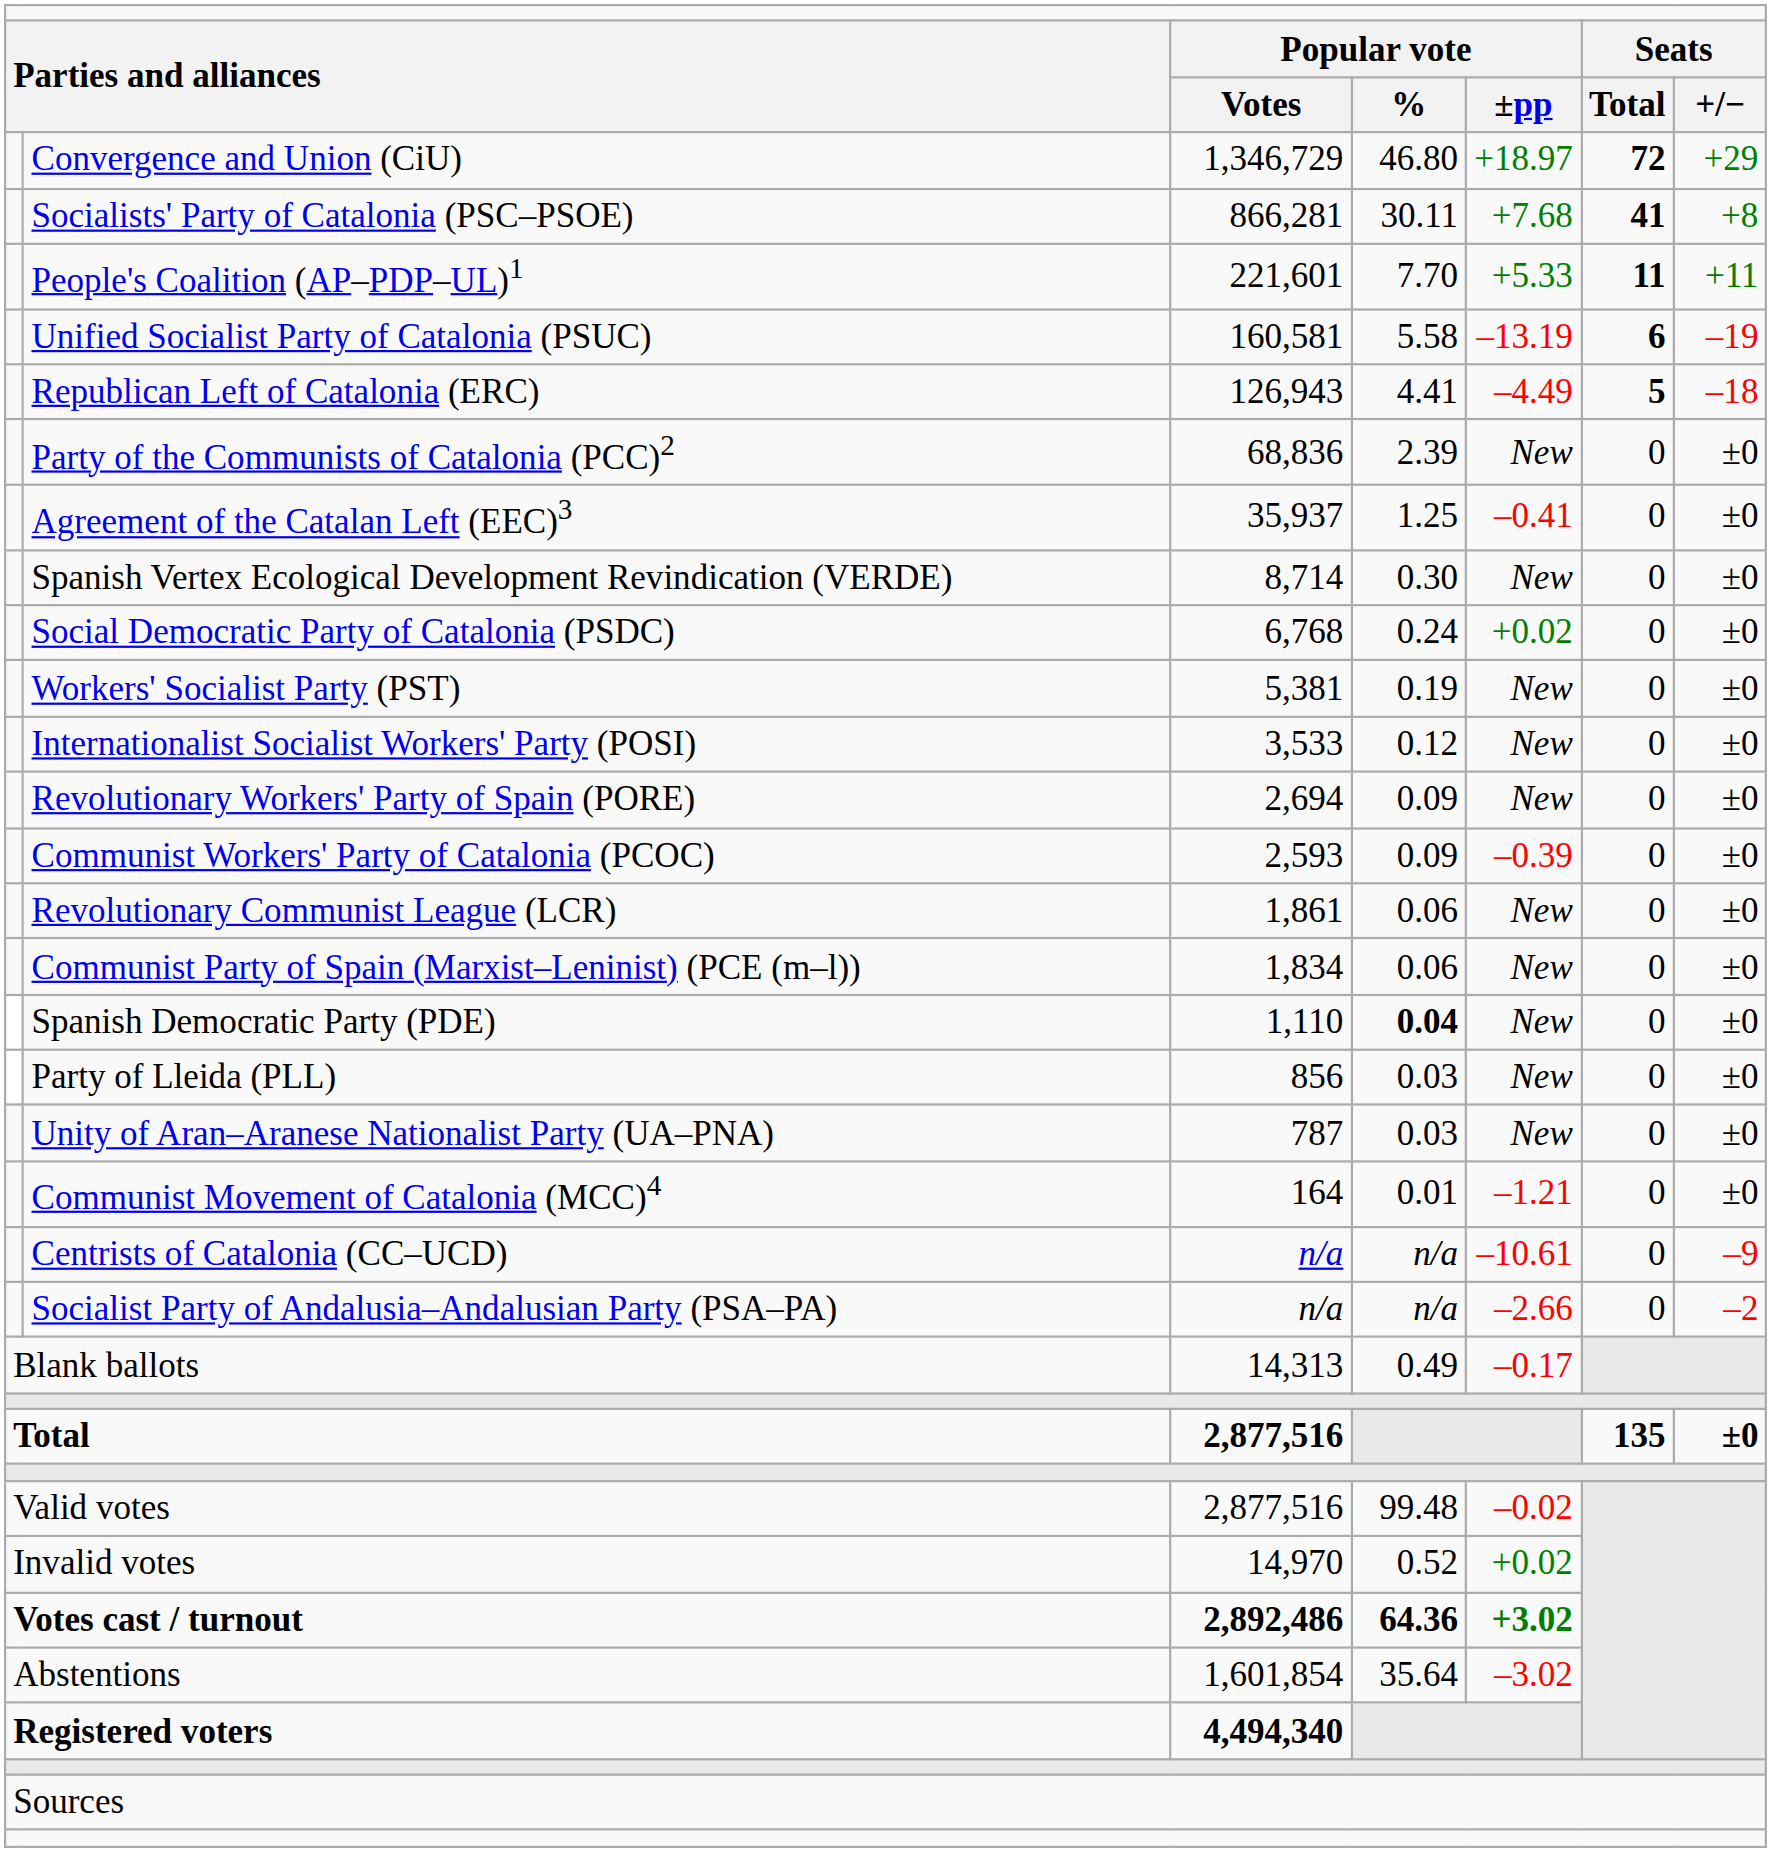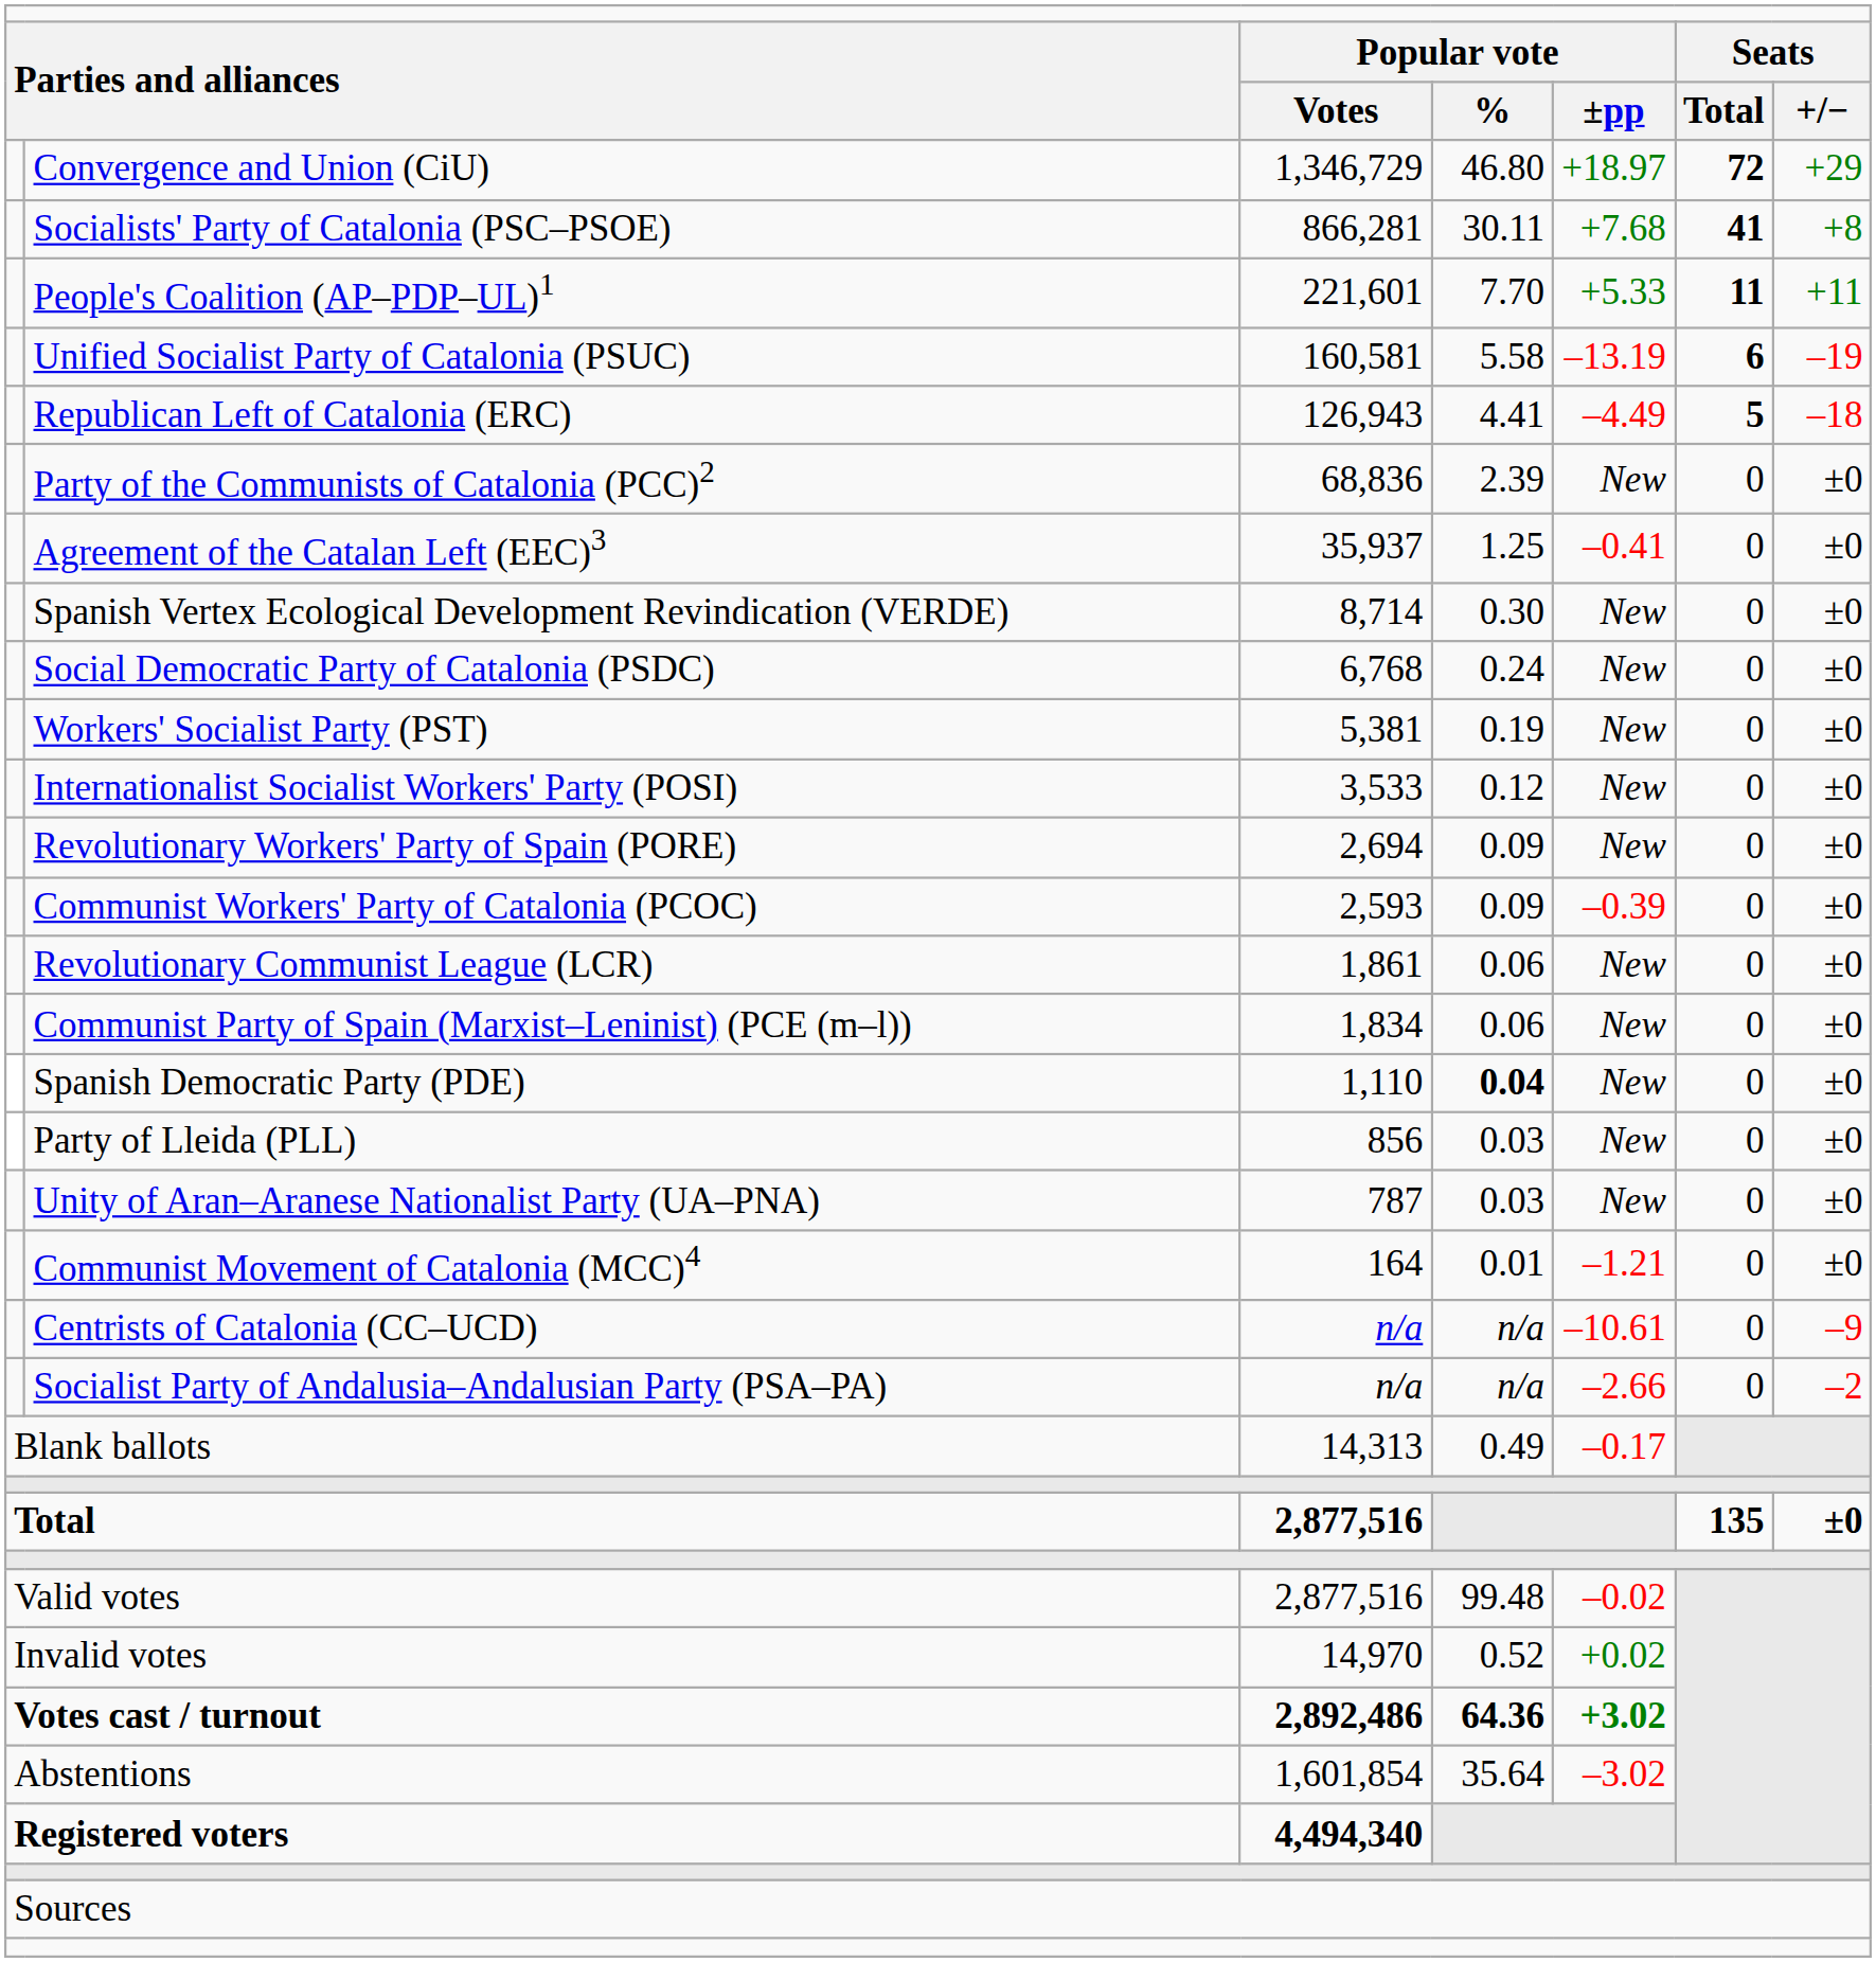Social Democratic Party of Catalonia (PSDC) | column 5: +0.02 -> New
